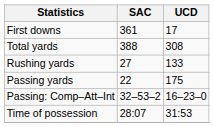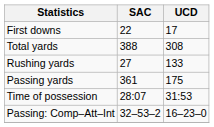First downs | SAC: 361 -> 22
Passing yards | SAC: 22 -> 361
rows swapped: Passing: Comp–Att–Int <-> Time of possession
